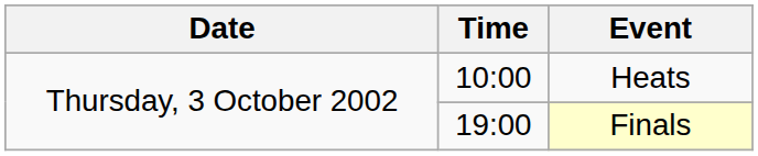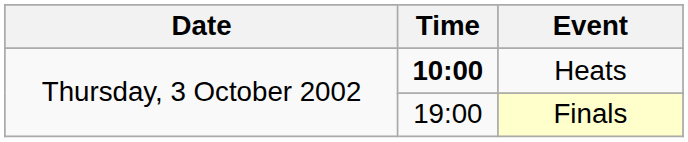Heats | Time: normal -> bold
